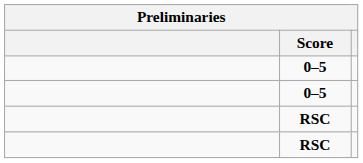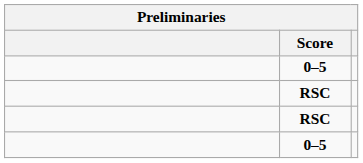row 4 | Score: 0–5 -> RSC
row 6 | Score: RSC -> 0–5
